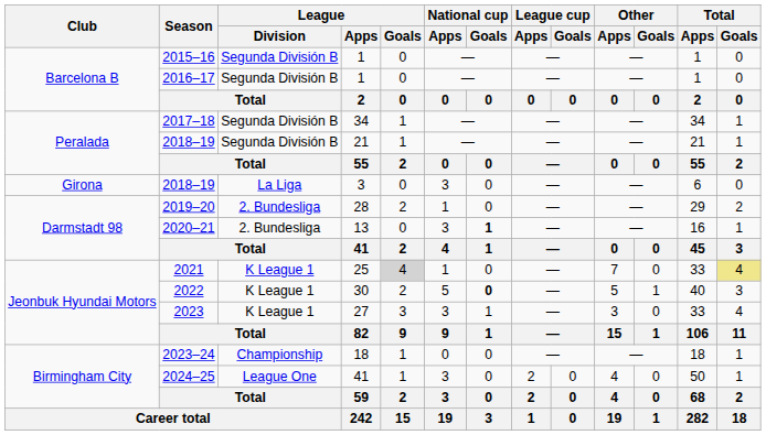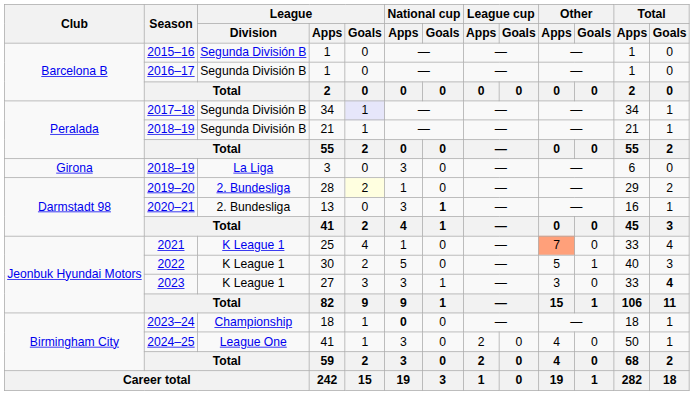2017–18 | League / Goals: no background -> lavender background
2019–20 | League / Goals: no background -> lightyellow background
2021 | League / Goals: lightgrey background -> no background
2021 | Other / Apps: no background -> lightsalmon background
2021 | Total / Goals: khaki background -> no background
2022 | National cup / Goals: bold -> normal
2023 | Total / Goals: normal -> bold
2023–24 | National cup / Apps: normal -> bold
